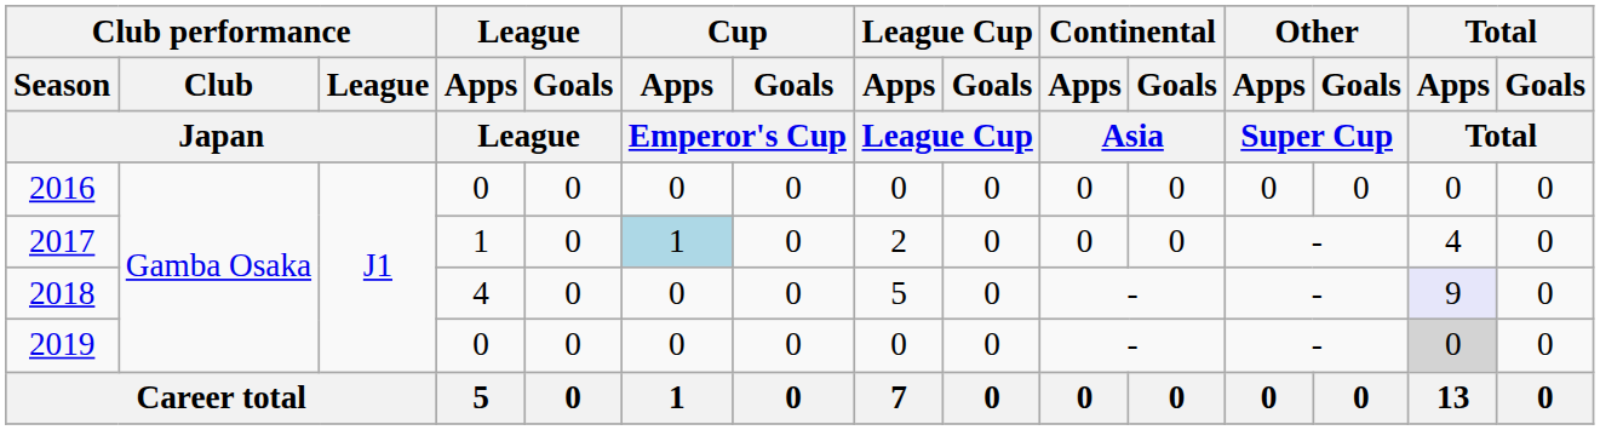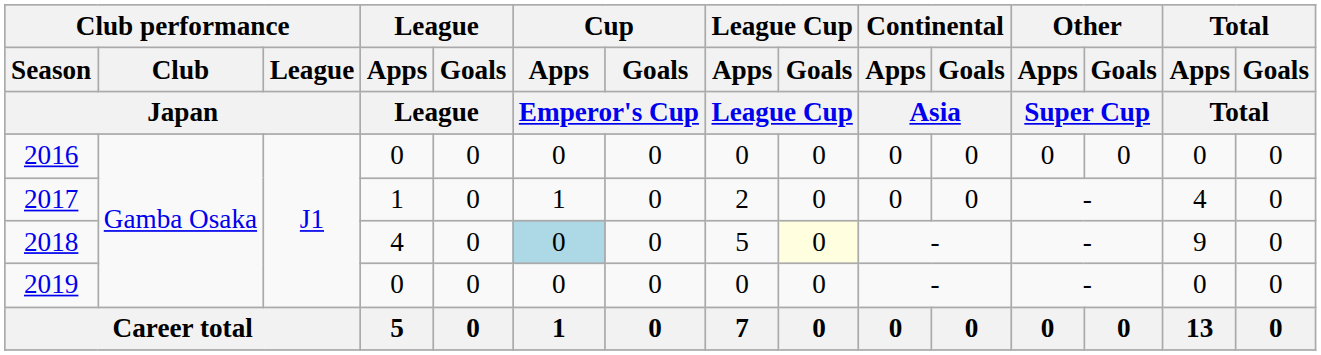2017 | Cup / Apps / Emperor's Cup: lightblue background -> no background
2018 | Cup / Apps / Emperor's Cup: no background -> lightblue background
2018 | League Cup / Goals / League Cup: no background -> lightyellow background
2018 | Total / Apps / Total: lavender background -> no background
2019 | Total / Apps / Total: lightgrey background -> no background
